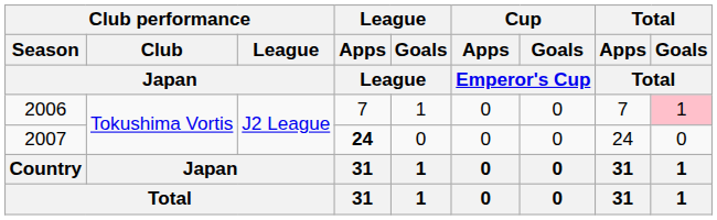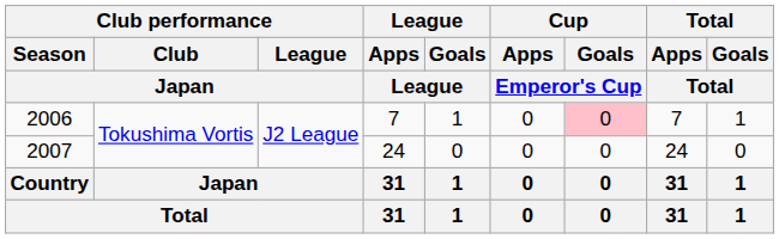2006 | Cup / Goals / Emperor's Cup: no background -> pink background
2006 | Total / Goals / Total: pink background -> no background
2007 | League / Apps / League: bold -> normal
